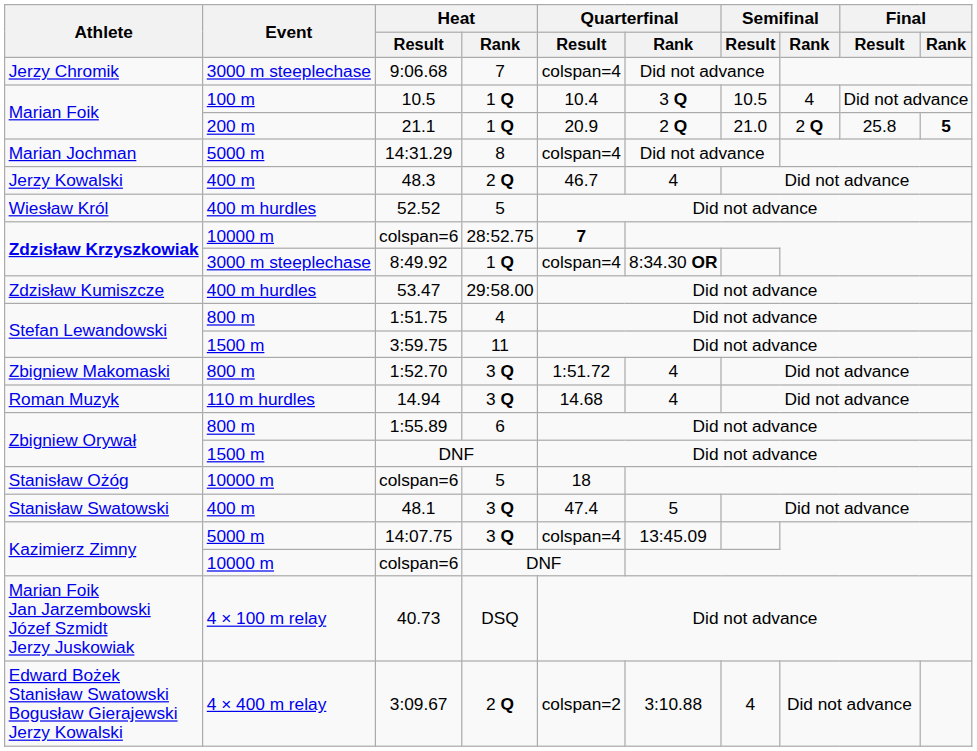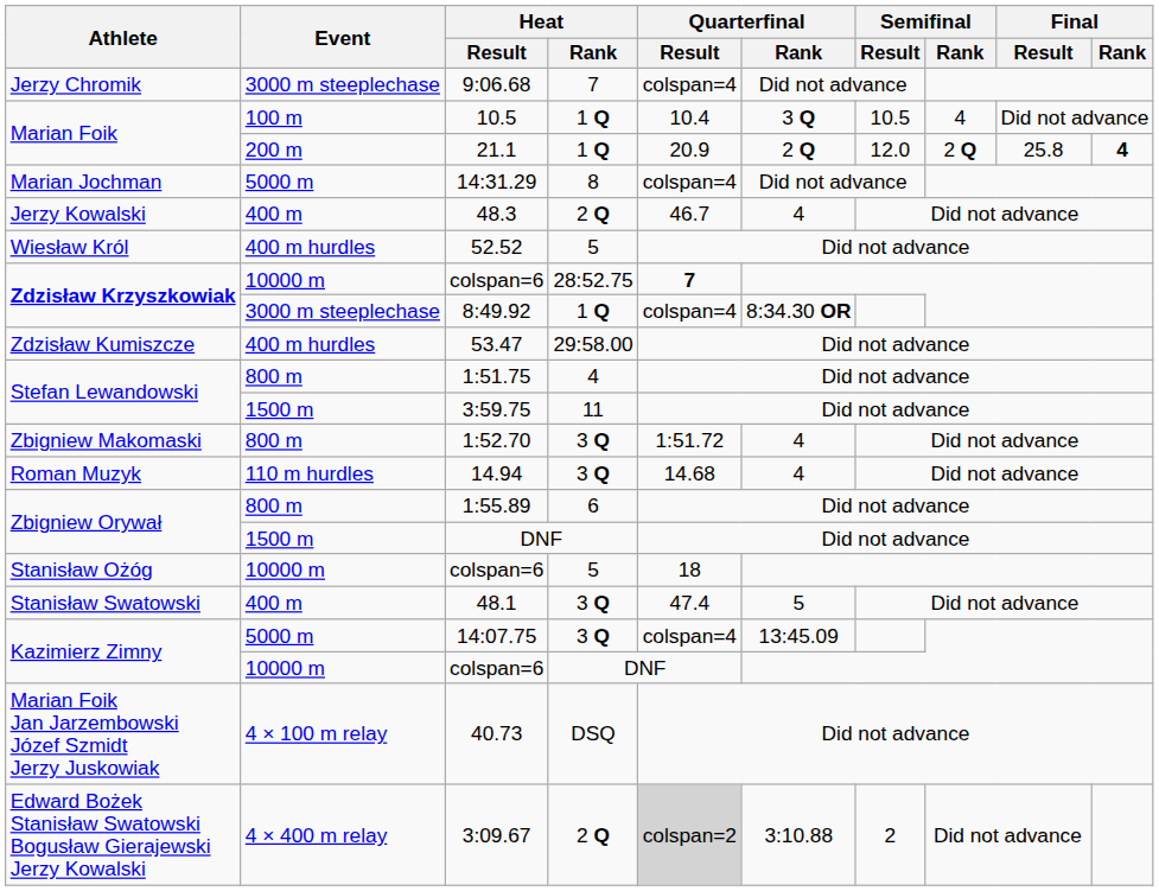21.1 | Semifinal / Result: 21.0 -> 12.0
21.1 | Final / Rank: 5 -> 4
3:09.67 | Quarterfinal / Result: no background -> lightgrey background
3:09.67 | Semifinal / Result: 4 -> 2
